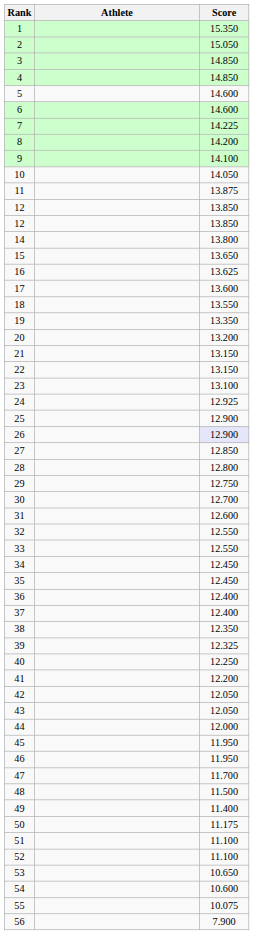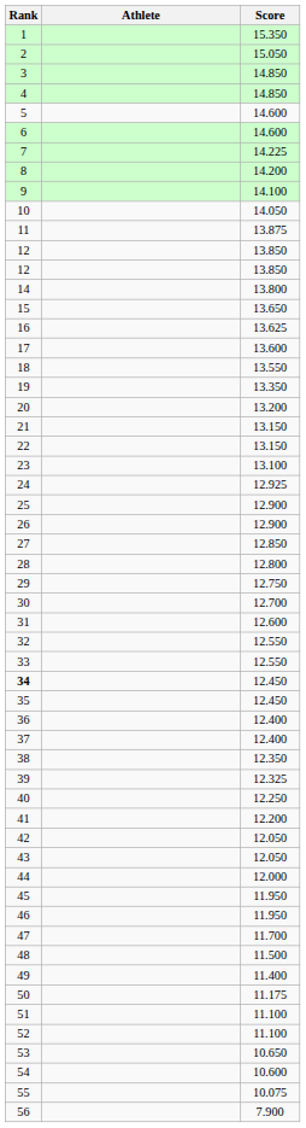26 | Score: lavender background -> no background
34 | Rank: normal -> bold
